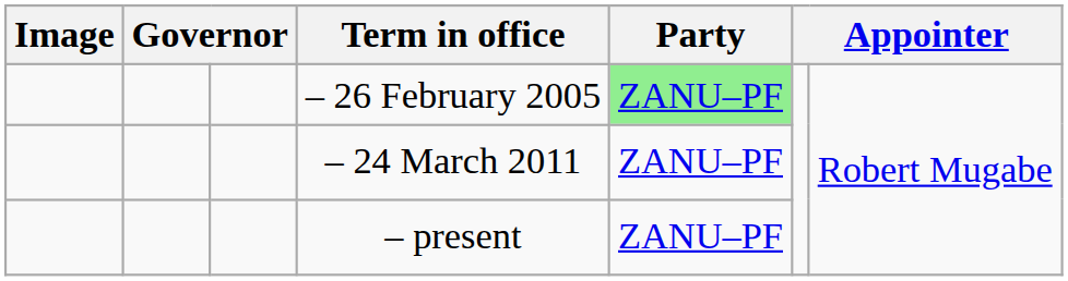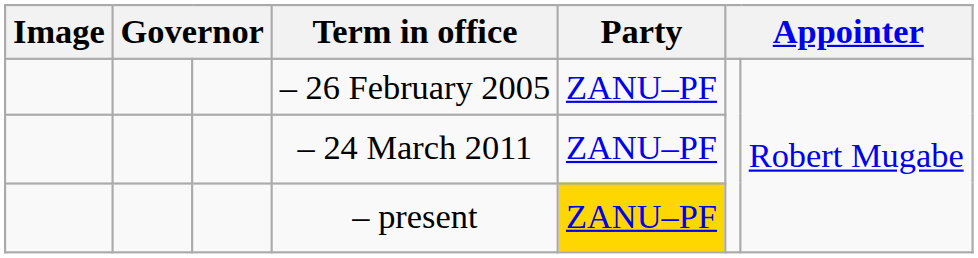– 26 February 2005 | Party: lightgreen background -> no background
– present | Party: no background -> gold background
